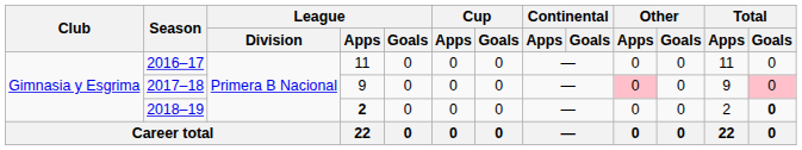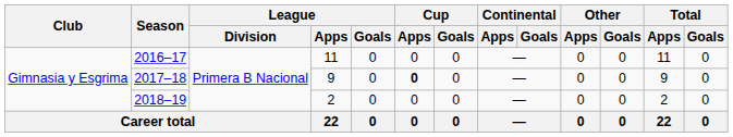2017–18 | Cup / Apps: normal -> bold
2017–18 | Other / Apps: pink background -> no background
2017–18 | Total / Goals: pink background -> no background
2018–19 | League / Apps: bold -> normal
2018–19 | Total / Goals: bold -> normal
